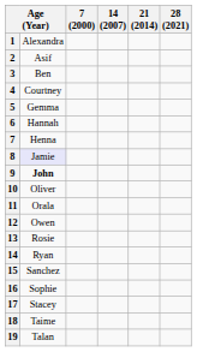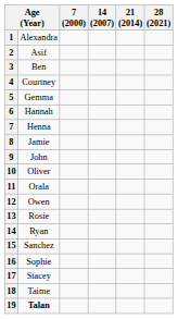8 | column 2: lavender background -> no background
9 | column 2: bold -> normal
19 | column 2: normal -> bold
